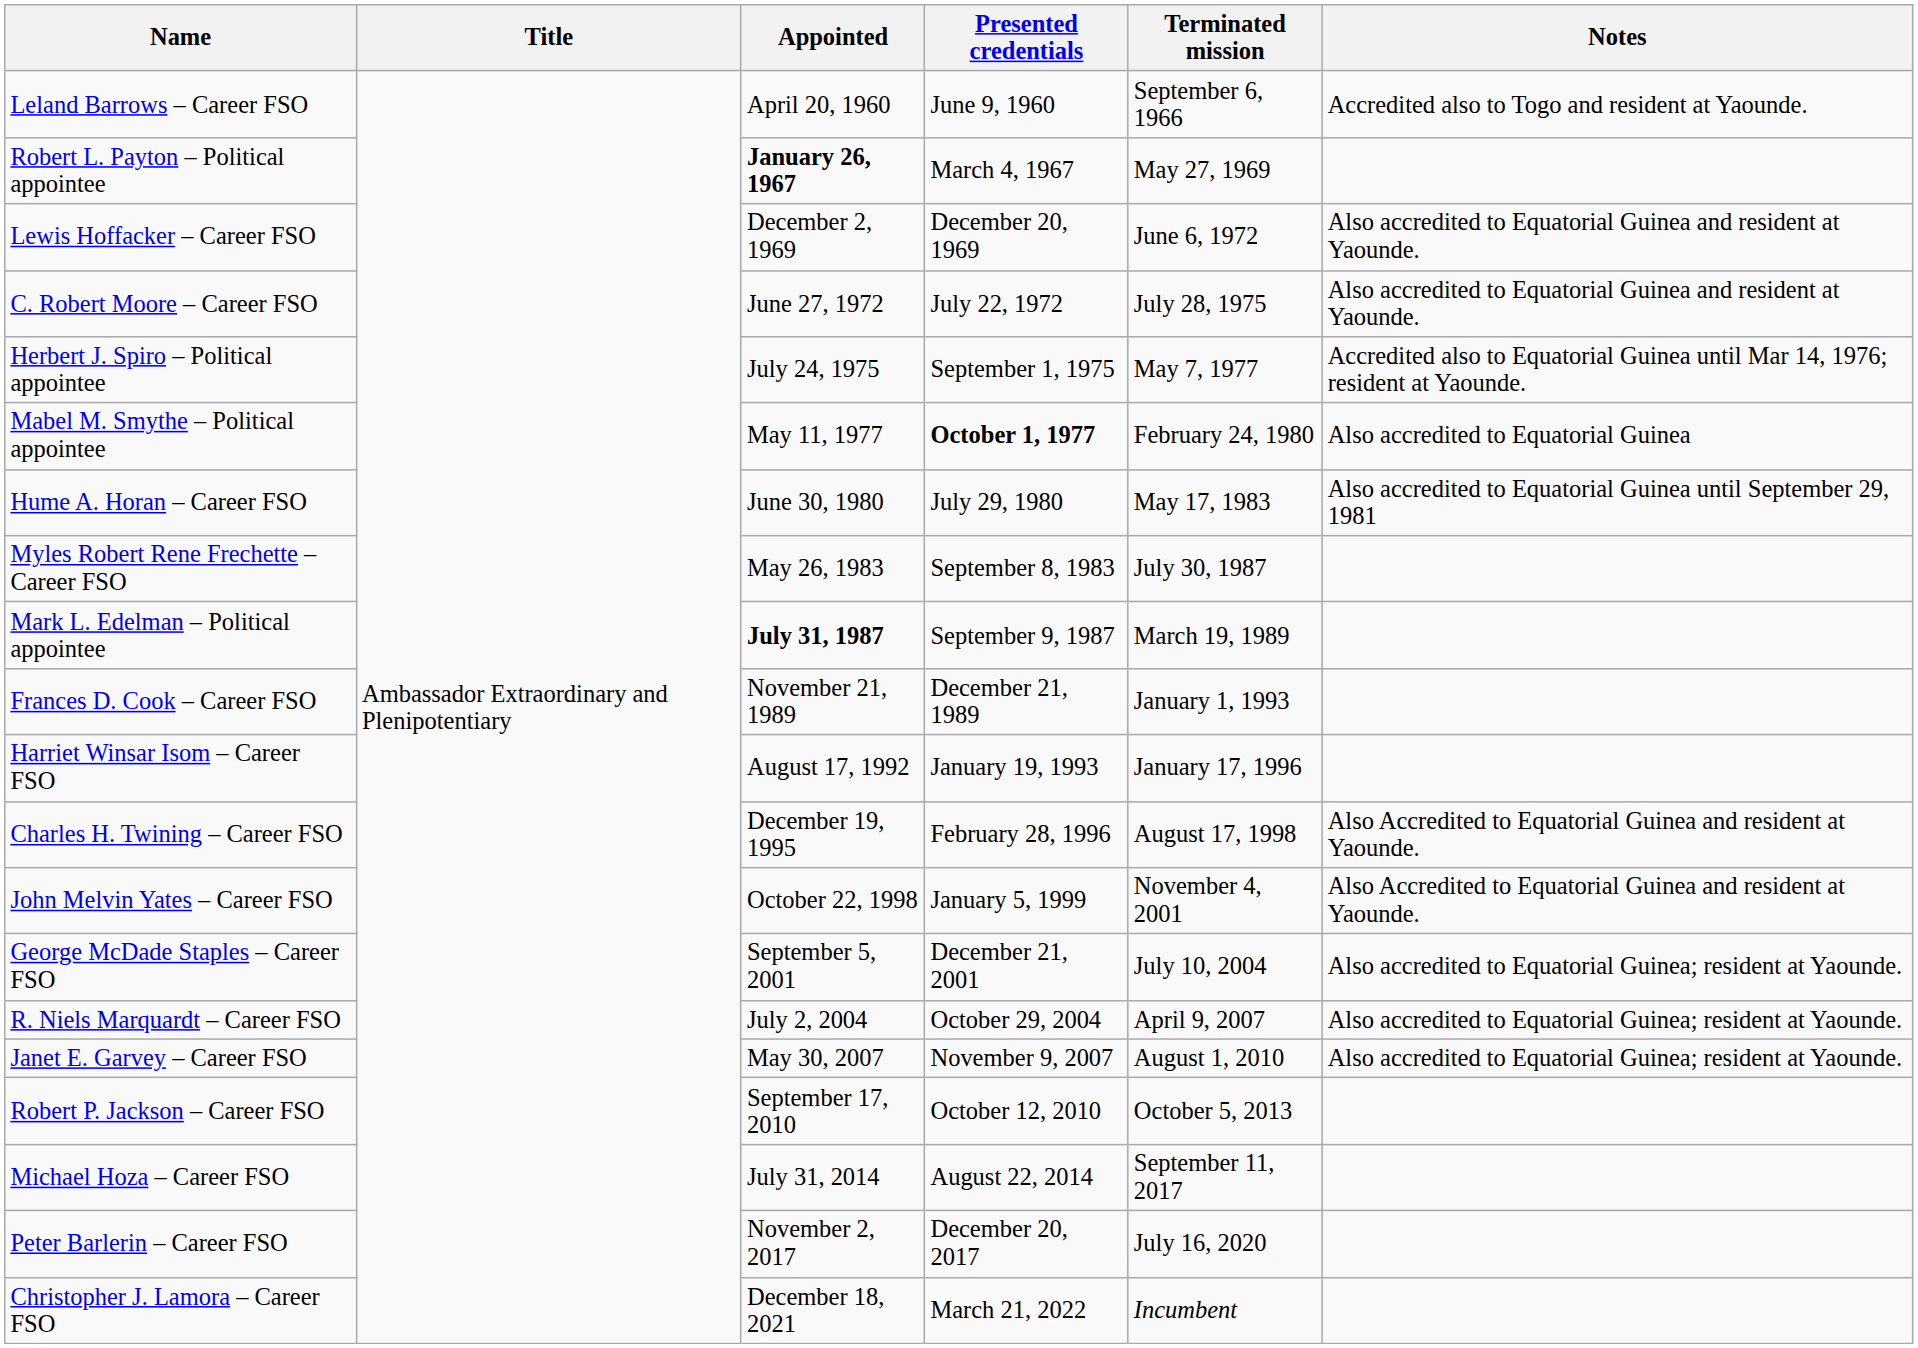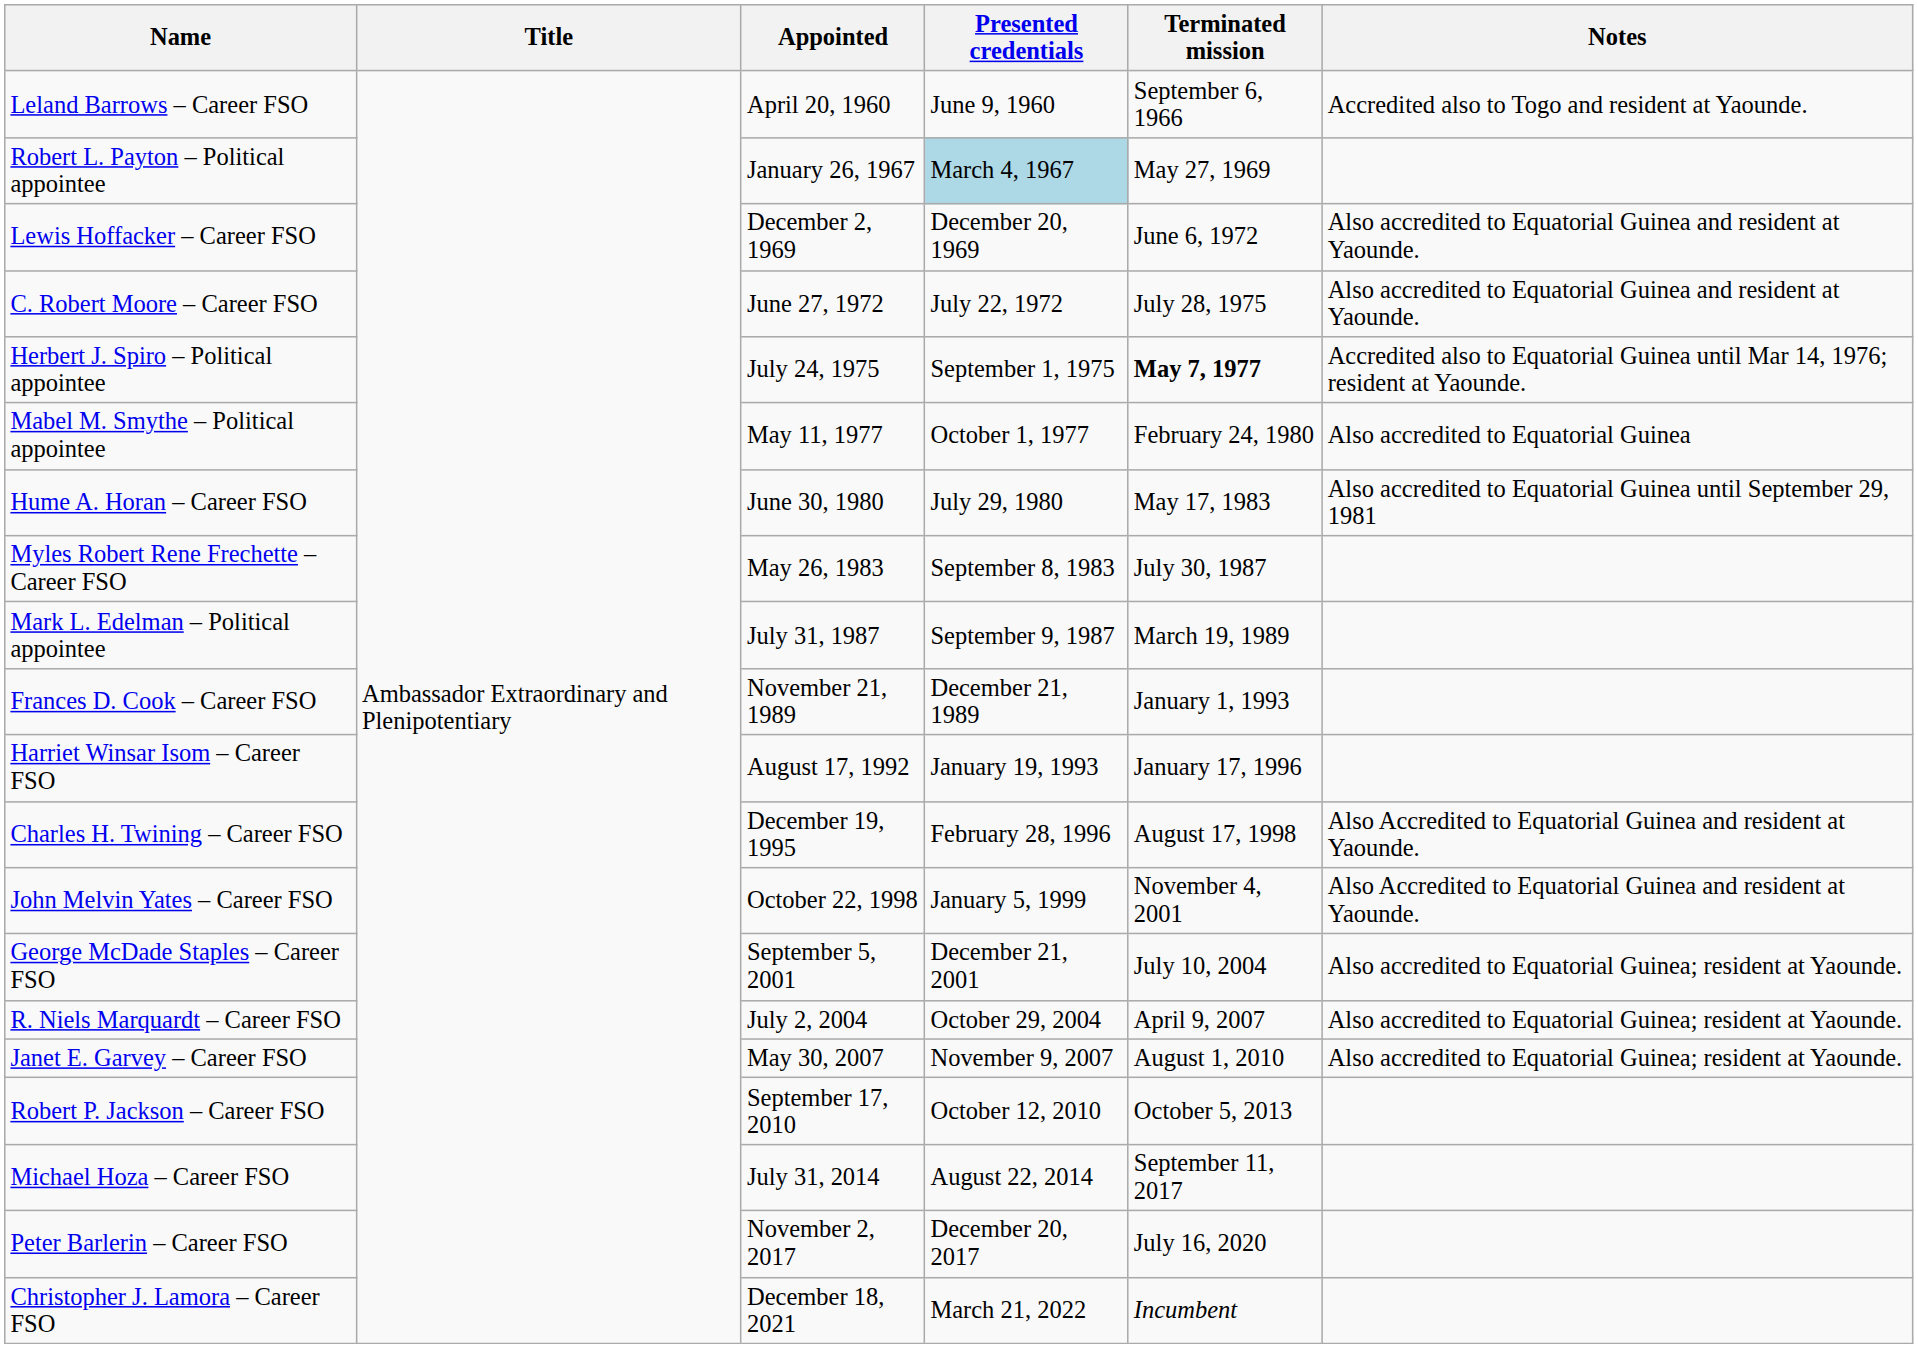Robert L. Payton – Political appointee | Appointed: bold -> normal
Robert L. Payton – Political appointee | Presented credentials: no background -> lightblue background
Herbert J. Spiro – Political appointee | Terminated mission: normal -> bold
Mabel M. Smythe – Political appointee | Presented credentials: bold -> normal
Mark L. Edelman – Political appointee | Appointed: bold -> normal
